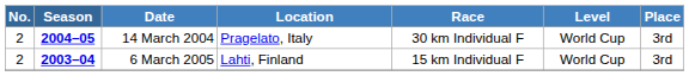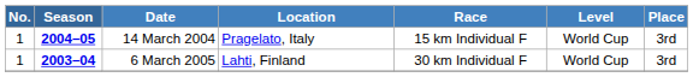14 March 2004 | No.: 2 -> 1
14 March 2004 | Race: 30 km Individual F -> 15 km Individual F
6 March 2005 | No.: 2 -> 1
6 March 2005 | Race: 15 km Individual F -> 30 km Individual F
